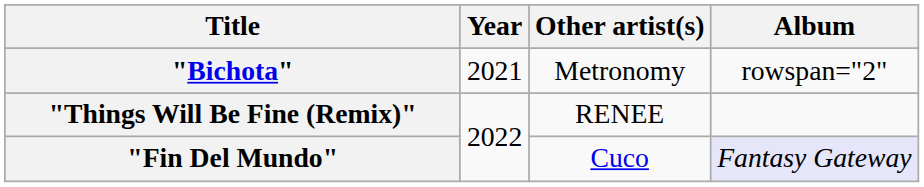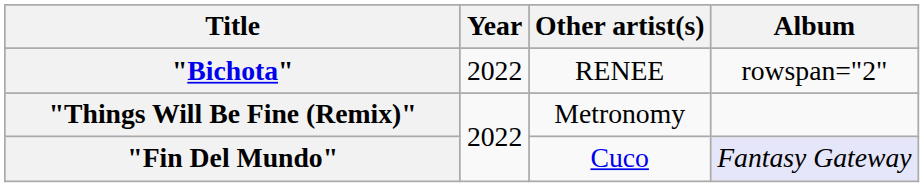"Bichota" | Year: 2021 -> 2022
"Bichota" | Other artist(s): Metronomy -> RENEE
"Things Will Be Fine (Remix)" | Other artist(s): RENEE -> Metronomy
